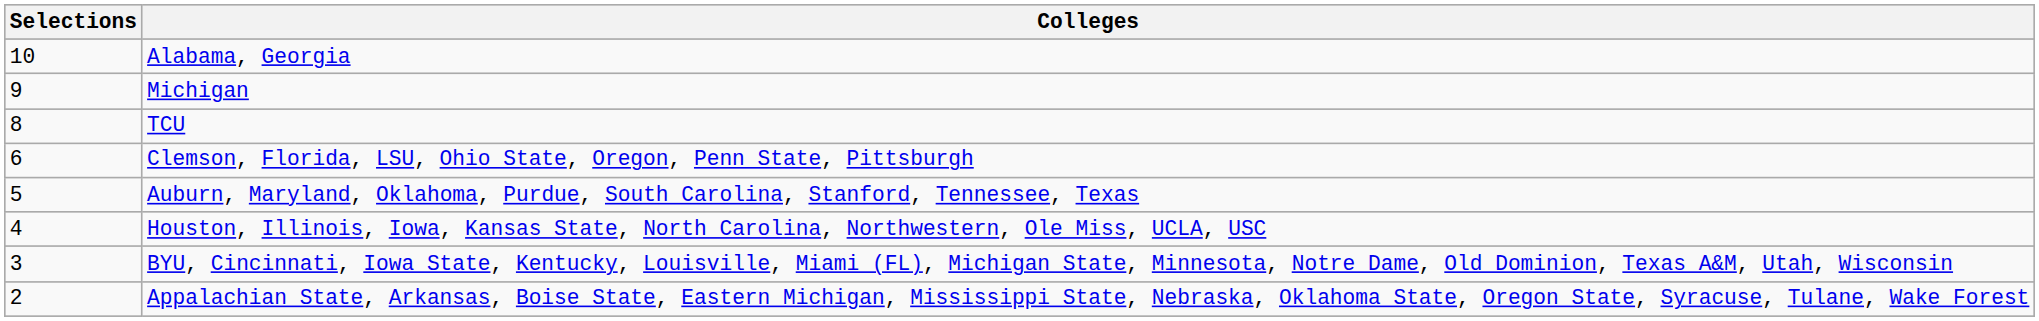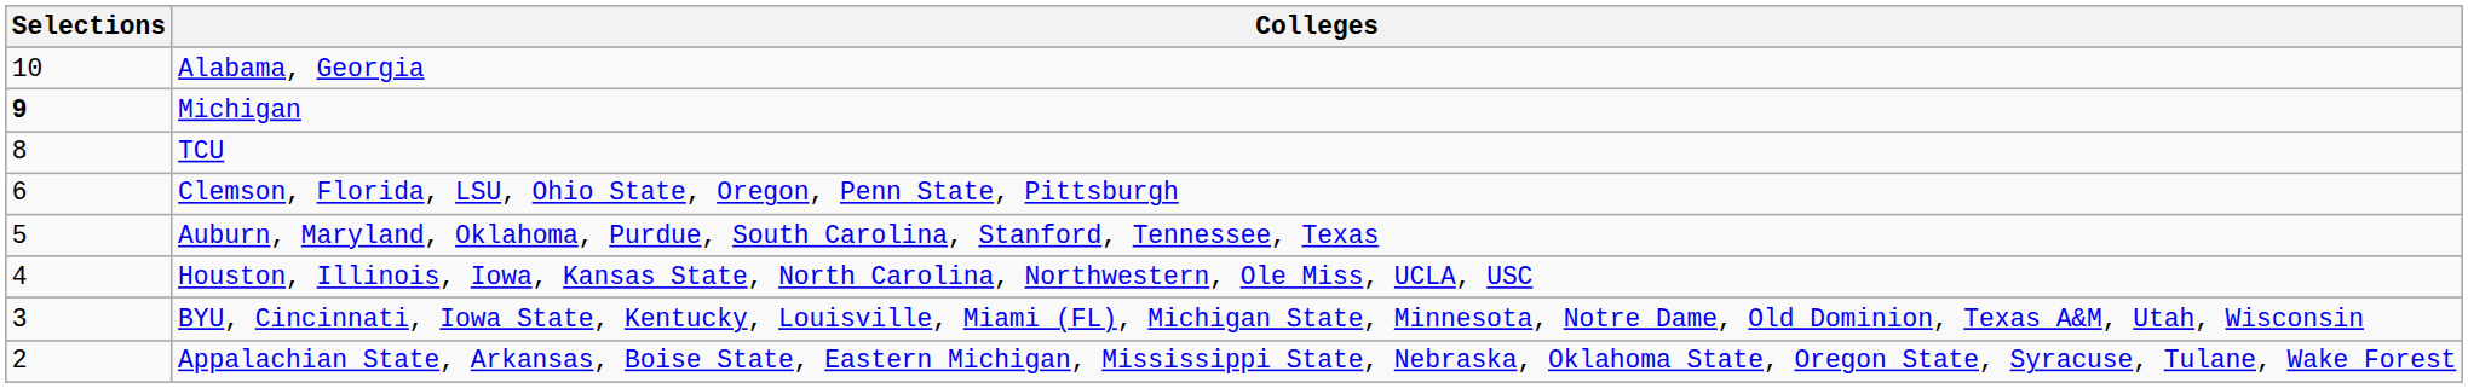Michigan | Selections: normal -> bold
